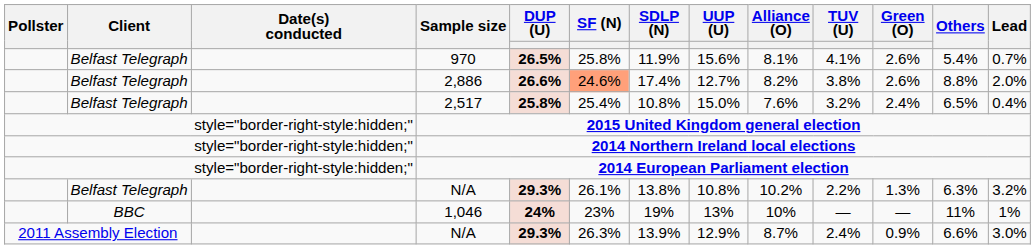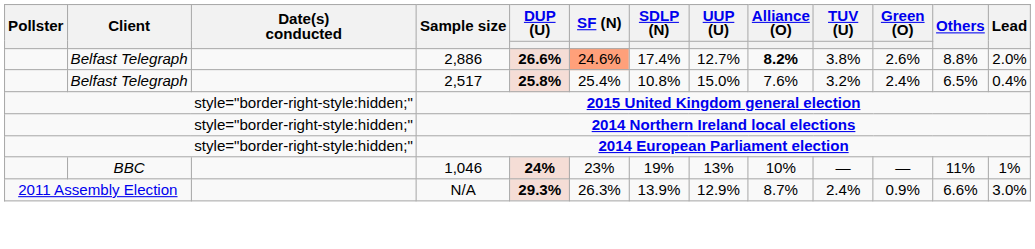- row: Belfast Telegraph | 970 | 26.5% | 25.8% | 11.9% | 15.6% | 8.1% | 4.1% | 2.6% | 5.4% | 0.7%
2,886 | Alliance (O): normal -> bold
- row: Belfast Telegraph | N/A | 29.3% | 26.1% | 13.8% | 10.8% | 10.2% | 2.2% | 1.3% | 6.3% | 3.2%
